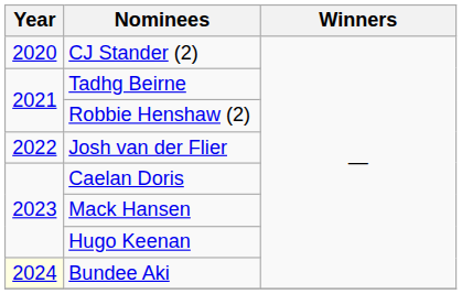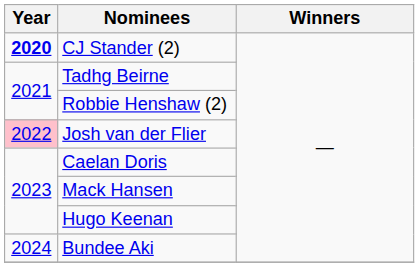CJ Stander (2) | Year: normal -> bold
Josh van der Flier | Year: no background -> pink background
Bundee Aki | Year: lightyellow background -> no background
